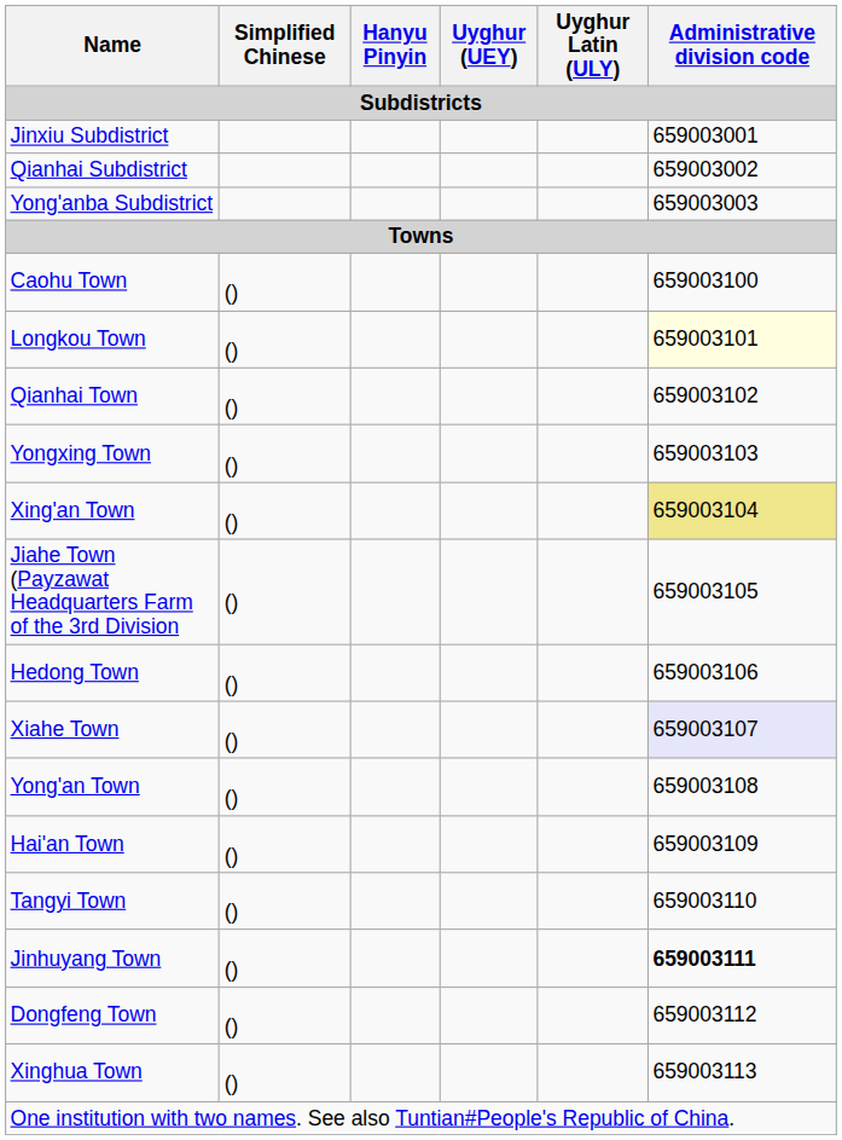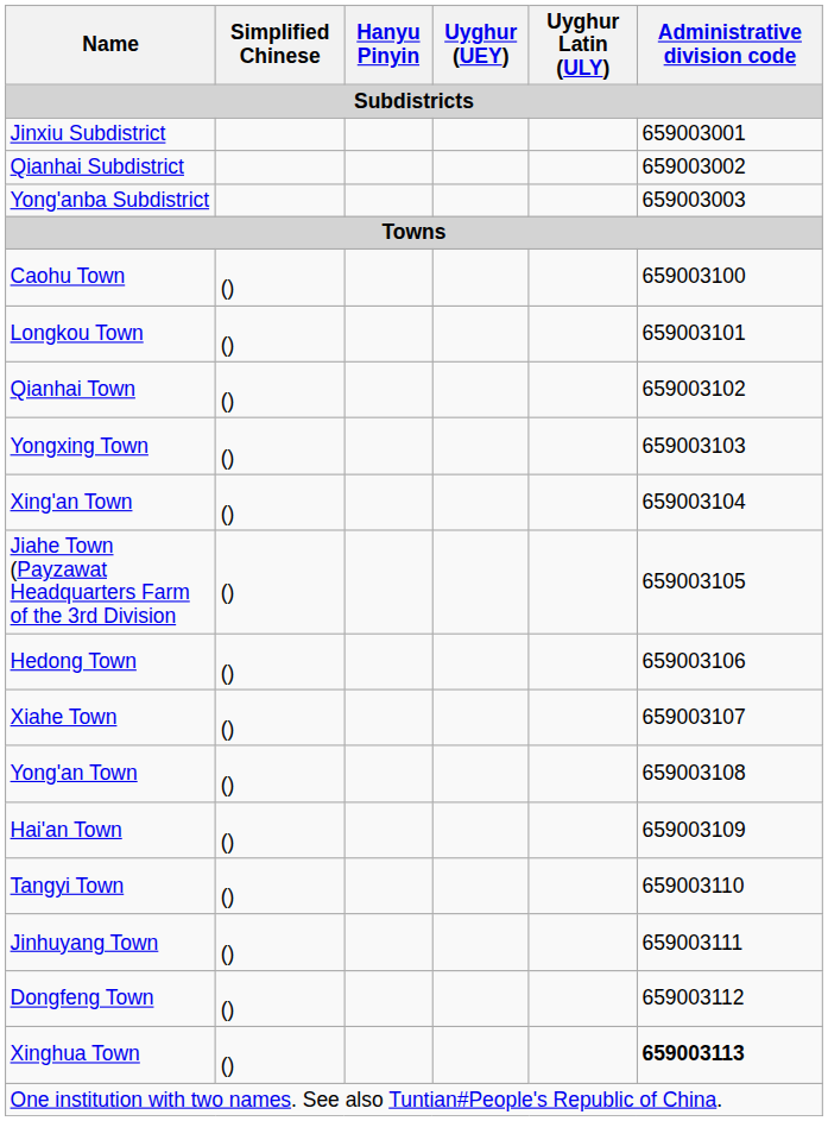Longkou Town | Administrative division code: lightyellow background -> no background
Xing'an Town | Administrative division code: khaki background -> no background
Xiahe Town | Administrative division code: lavender background -> no background
Jinhuyang Town | Administrative division code: bold -> normal
Xinghua Town | Administrative division code: normal -> bold
